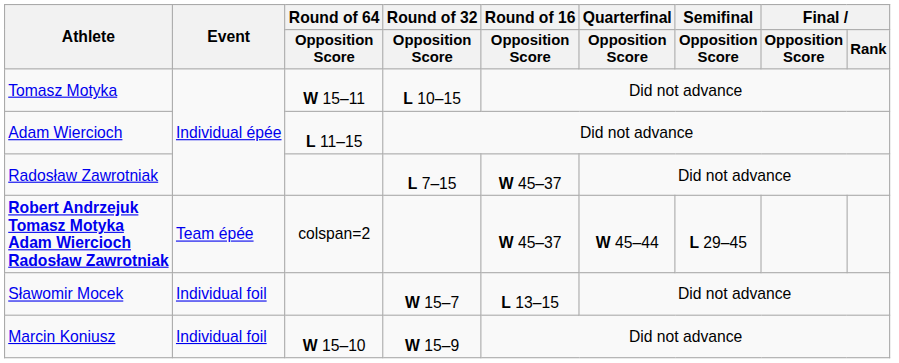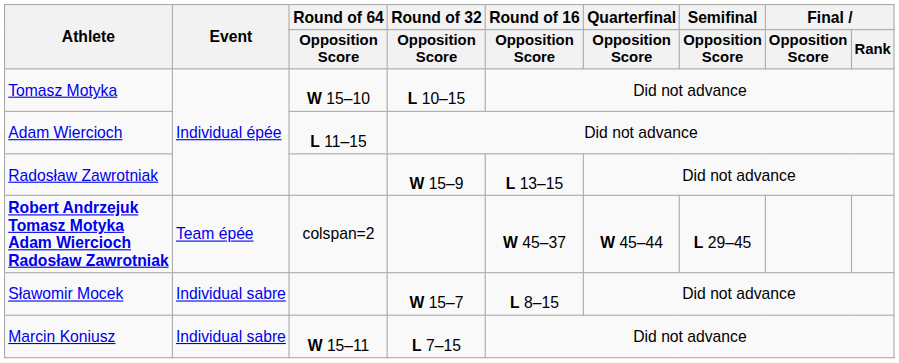Tomasz Motyka | Round of 64 / Opposition Score: W 15–11 -> W 15–10
Radosław Zawrotniak | Round of 32 / Opposition Score: L 7–15 -> W 15–9
Radosław Zawrotniak | Round of 16 / Opposition Score: W 45–37 -> L 13–15
Sławomir Mocek | Event: Individual foil -> Individual sabre
Sławomir Mocek | Round of 16 / Opposition Score: L 13–15 -> L 8–15
Marcin Koniusz | Event: Individual foil -> Individual sabre
Marcin Koniusz | Round of 64 / Opposition Score: W 15–10 -> W 15–11
Marcin Koniusz | Round of 32 / Opposition Score: W 15–9 -> L 7–15
